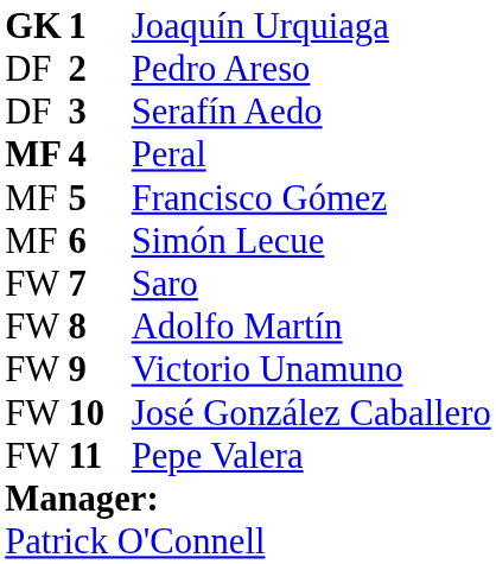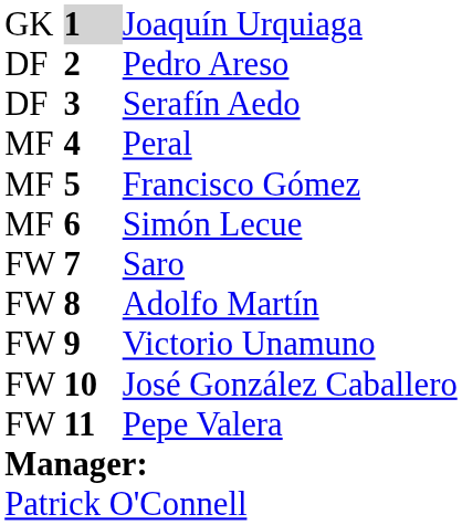Joaquín Urquiaga | column 1: bold -> normal
Joaquín Urquiaga | column 2: no background -> lightgrey background
Peral | column 1: bold -> normal
